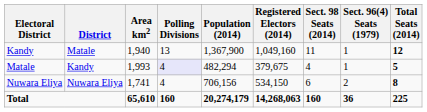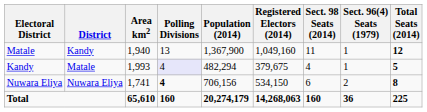row 2 | Electoral District: Kandy -> Matale
row 2 | District: Matale -> Kandy
row 3 | Electoral District: Matale -> Kandy
row 3 | District: Kandy -> Matale
row 4 | Polling Divisions: normal -> bold
